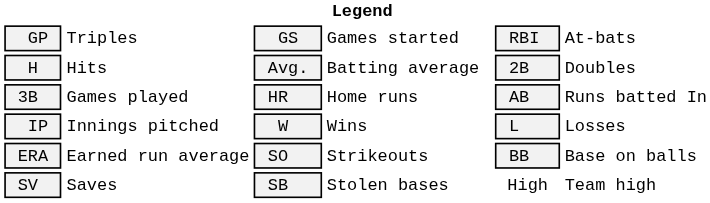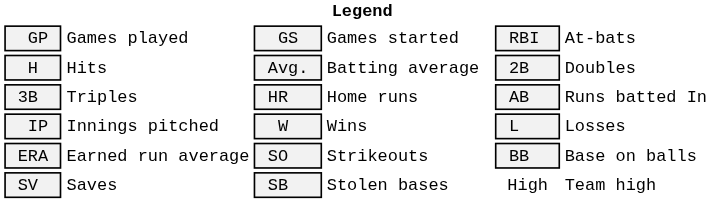GP | column 2: Triples -> Games played
3B | column 2: Games played -> Triples
